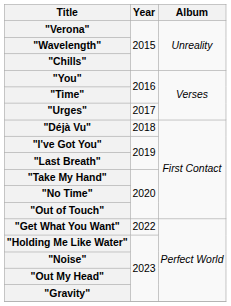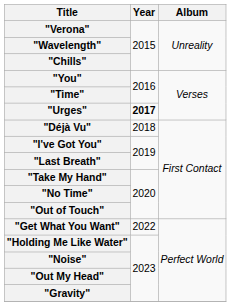"Urges" | Year: normal -> bold
